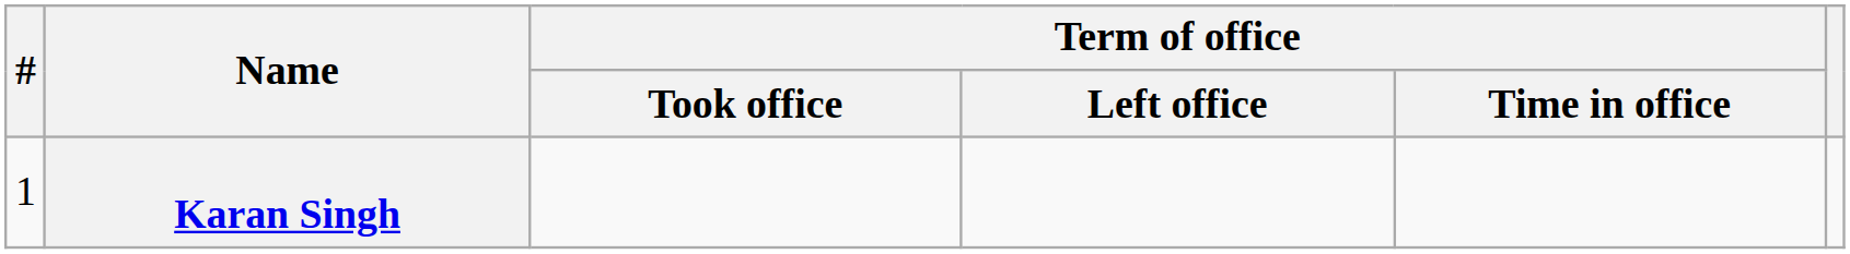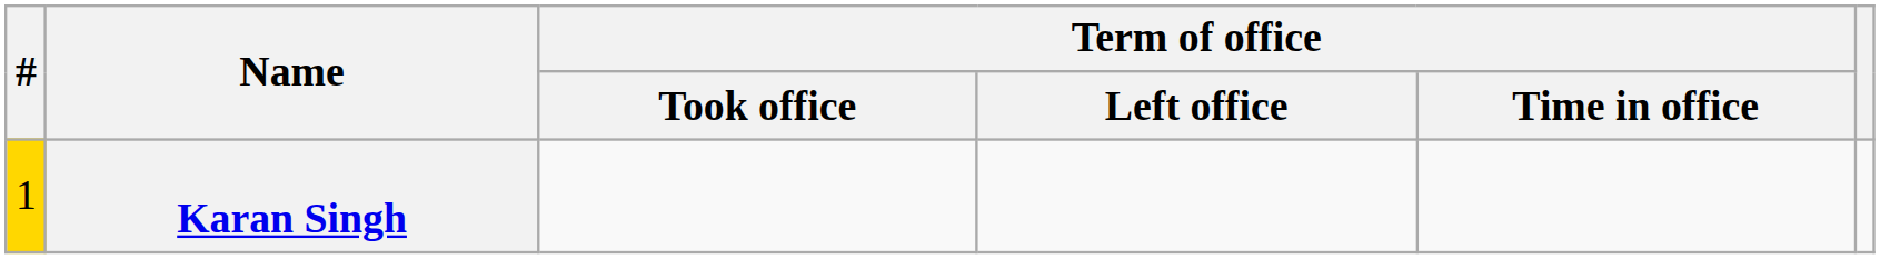Karan Singh | #: no background -> gold background
